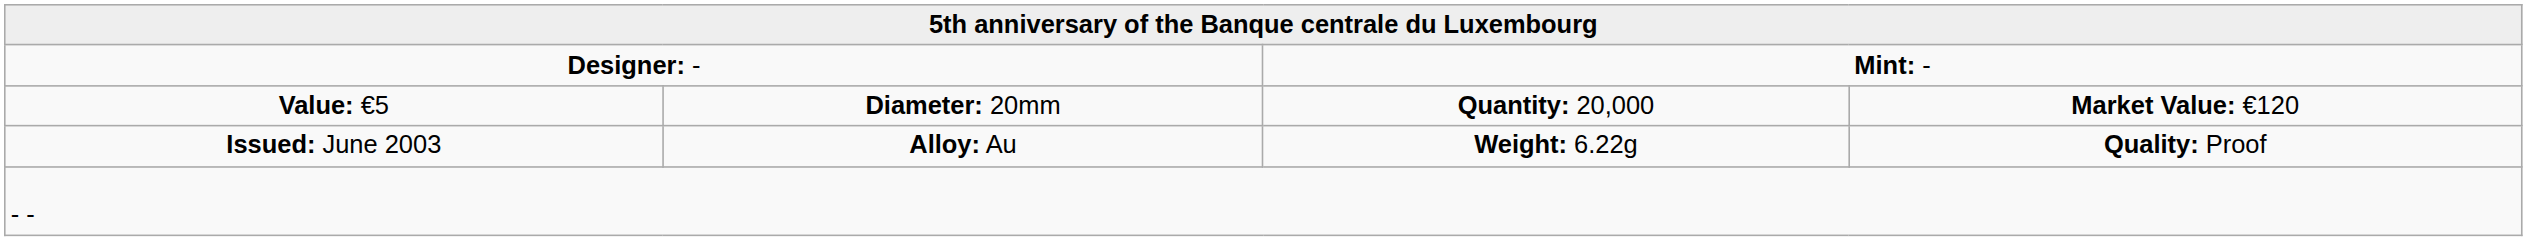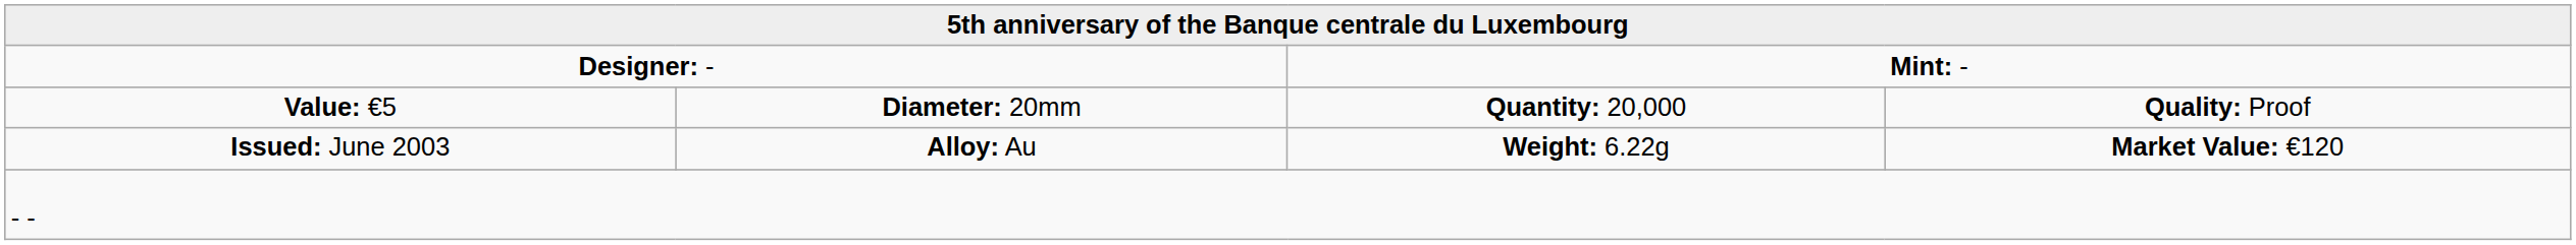Value: €5 | column 4: Market Value: €120 -> Quality: Proof
Issued: June 2003 | column 4: Quality: Proof -> Market Value: €120
